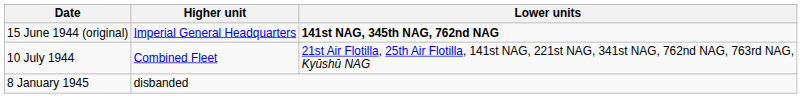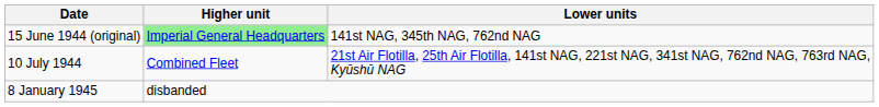15 June 1944 (original) | Higher unit: no background -> lightgreen background
15 June 1944 (original) | Lower units: bold -> normal
